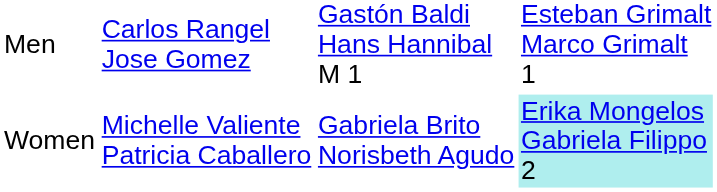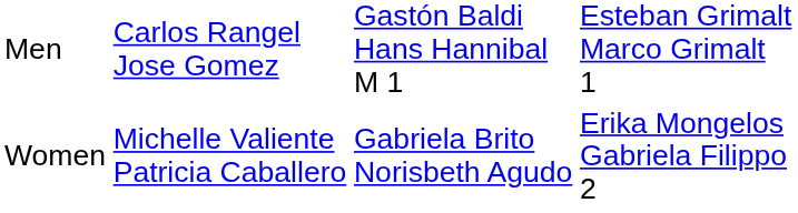Women | column 4: paleturquoise background -> no background
